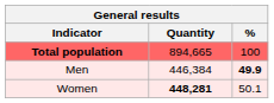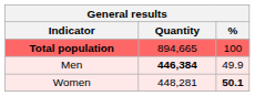Men | Quantity: normal -> bold
Men | %: bold -> normal
Women | Quantity: bold -> normal
Women | %: normal -> bold
